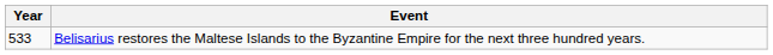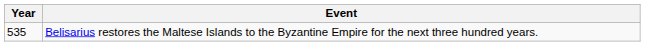row 2 | Year: 533 -> 535
